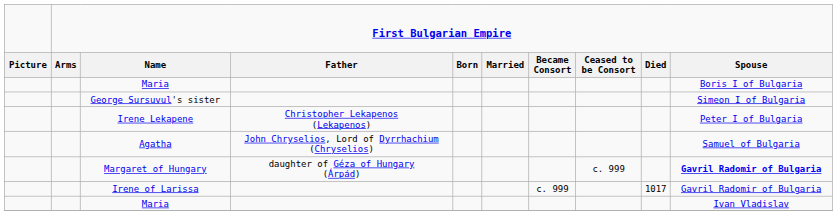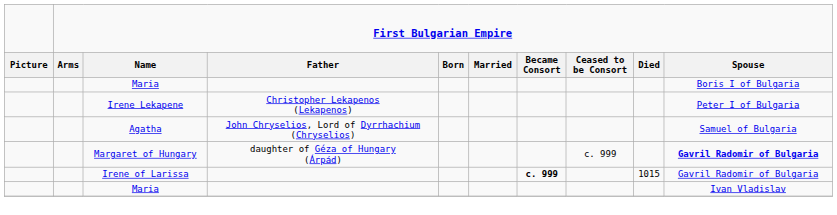- row: George Sursuvul's sister | Simeon I of Bulgaria
Irene of Larissa | column 7: normal -> bold
Irene of Larissa | column 9: 1017 -> 1015
